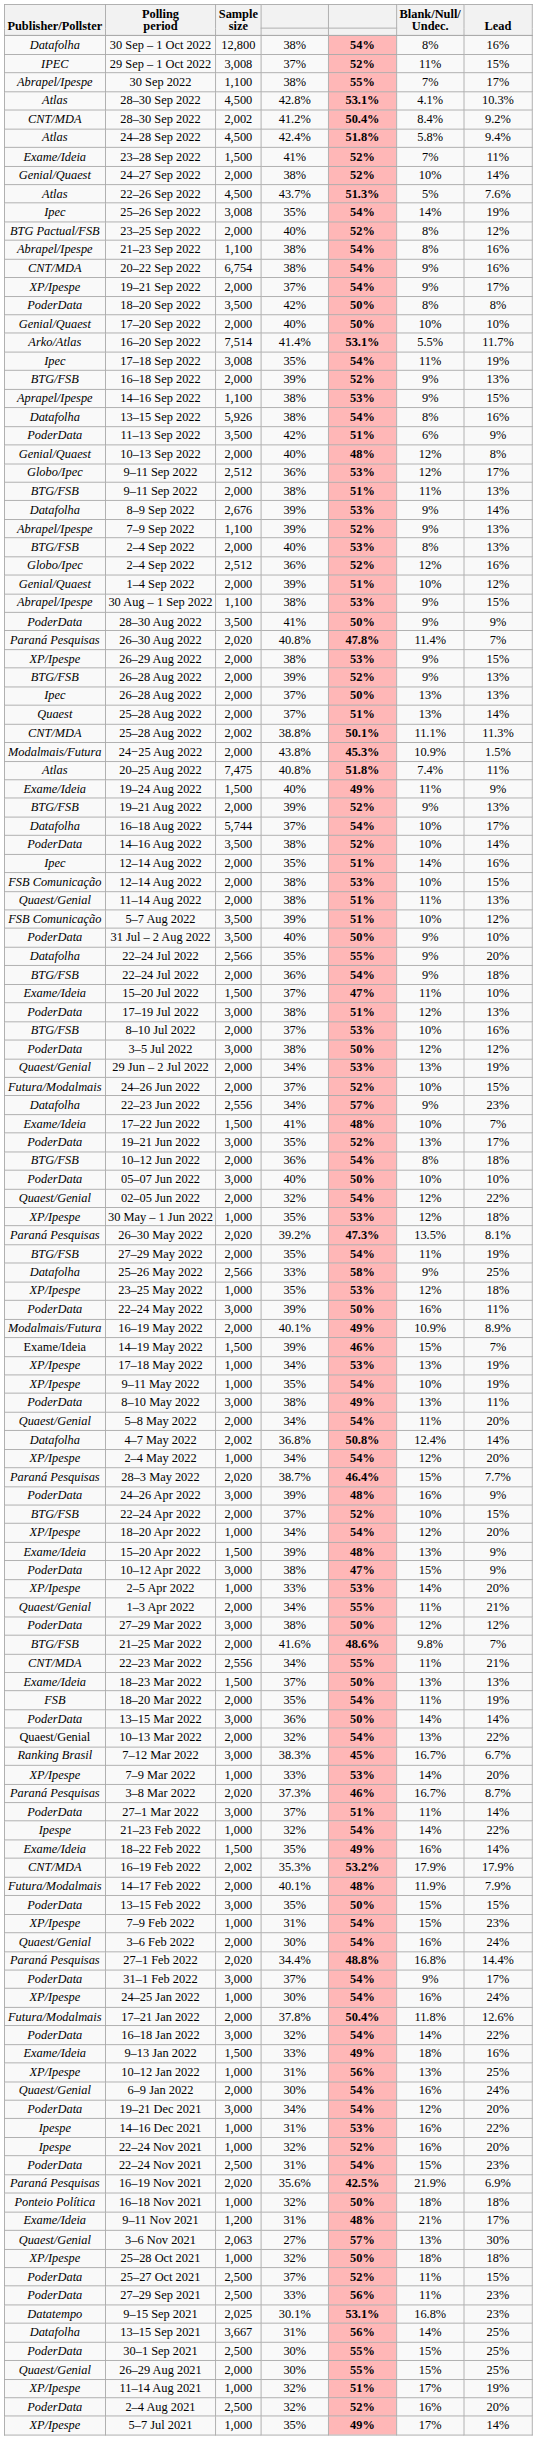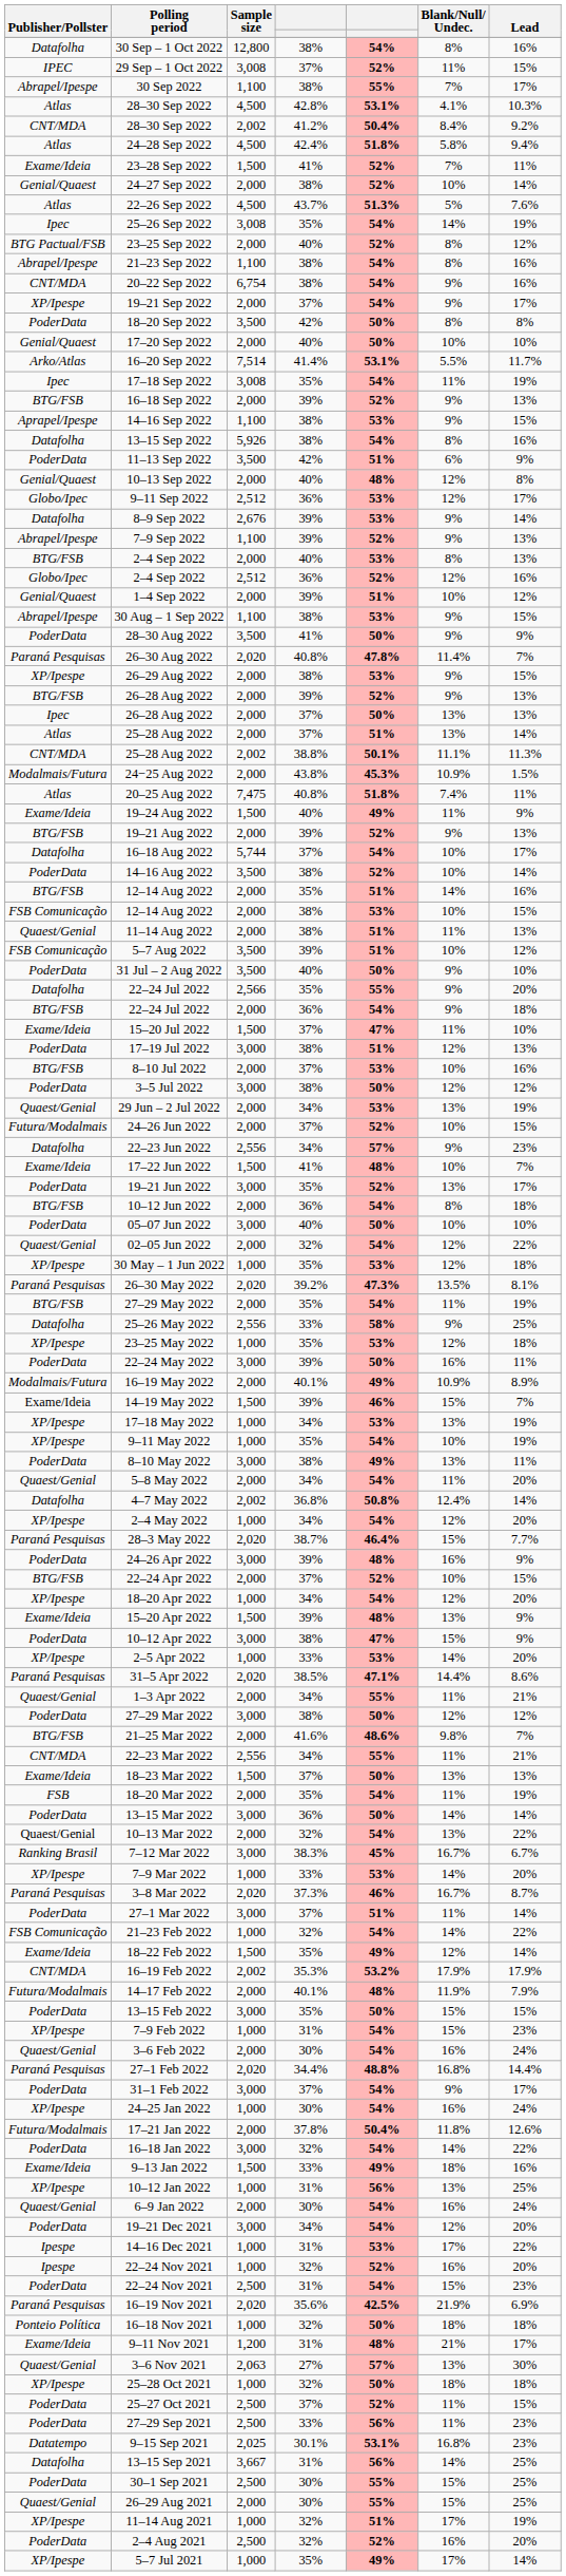- row: BTG/FSB | 9–11 Sep 2022 | 2,000 | 38% | 51% | 11% | 13%
25–28 Aug 2022 / 37% | Publisher/Pollster: Quaest -> Atlas
12–14 Aug 2022 / 35% | Publisher/Pollster: Ipec -> BTG/FSB
25–26 May 2022 | Sample size: 2,566 -> 2,556
+ row: Paraná Pesquisas | 31–5 Apr 2022 | 2,020 | 38.5% | 47.1% | 14.4% | 8.6%
21–23 Feb 2022 | Publisher/Pollster: Ipespe -> FSB Comunicação
18–22 Feb 2022 | Blank/Null/ Undec.: 16% -> 12%
14–16 Dec 2021 | Blank/Null/ Undec.: 16% -> 17%
